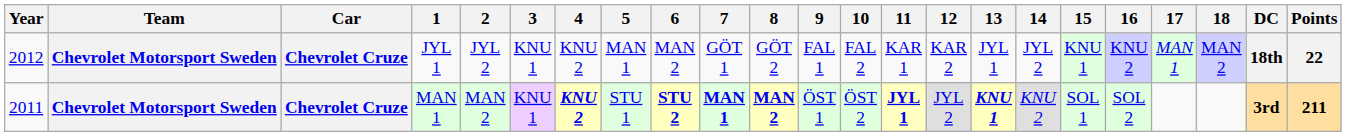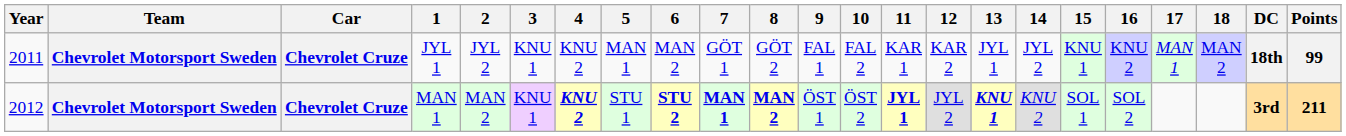row 2 | Year: 2012 -> 2011
row 2 | Points: 22 -> 99
row 3 | Year: 2011 -> 2012
